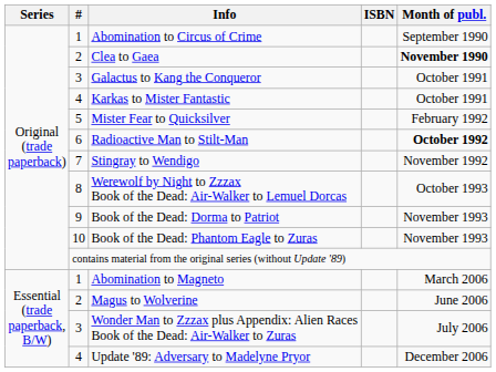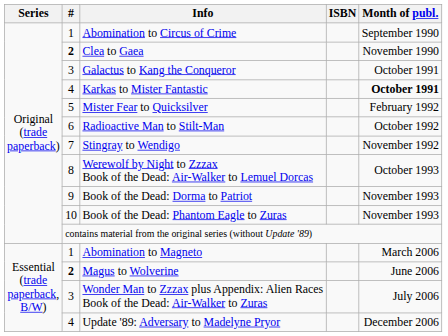Clea to Gaea | #: normal -> bold
Clea to Gaea | Month of publ.: bold -> normal
Karkas to Mister Fantastic | Month of publ.: normal -> bold
Radioactive Man to Stilt-Man | Month of publ.: bold -> normal
Magus to Wolverine | #: normal -> bold
